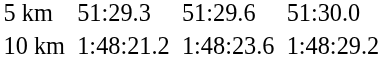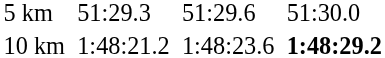10 km | column 4: normal -> bold
